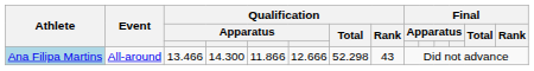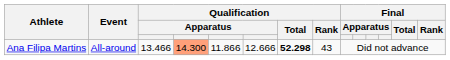row 4 | Athlete: lightblue background -> no background
row 4 | column 4: no background -> lightsalmon background
row 4 | Qualification / Total: normal -> bold
